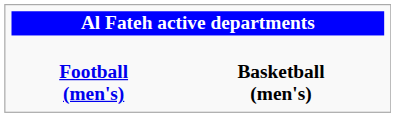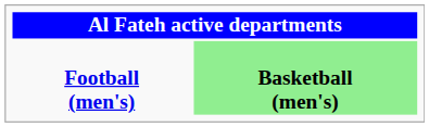Football (men's) | column 2: no background -> lightgreen background
